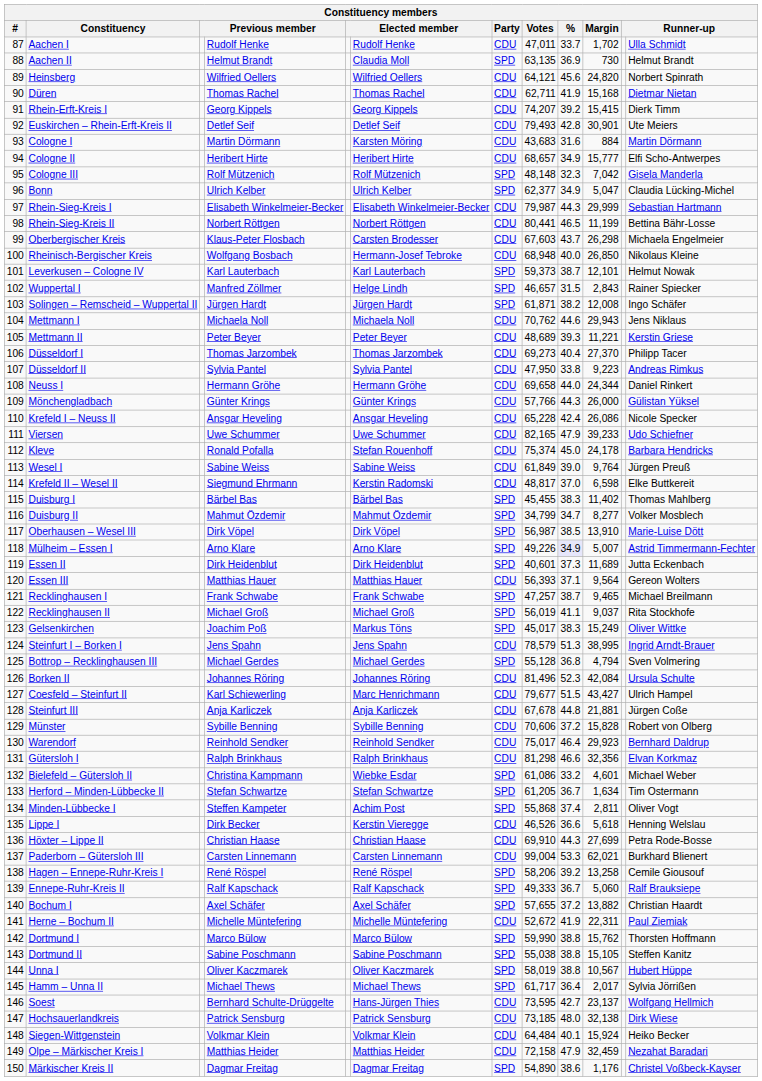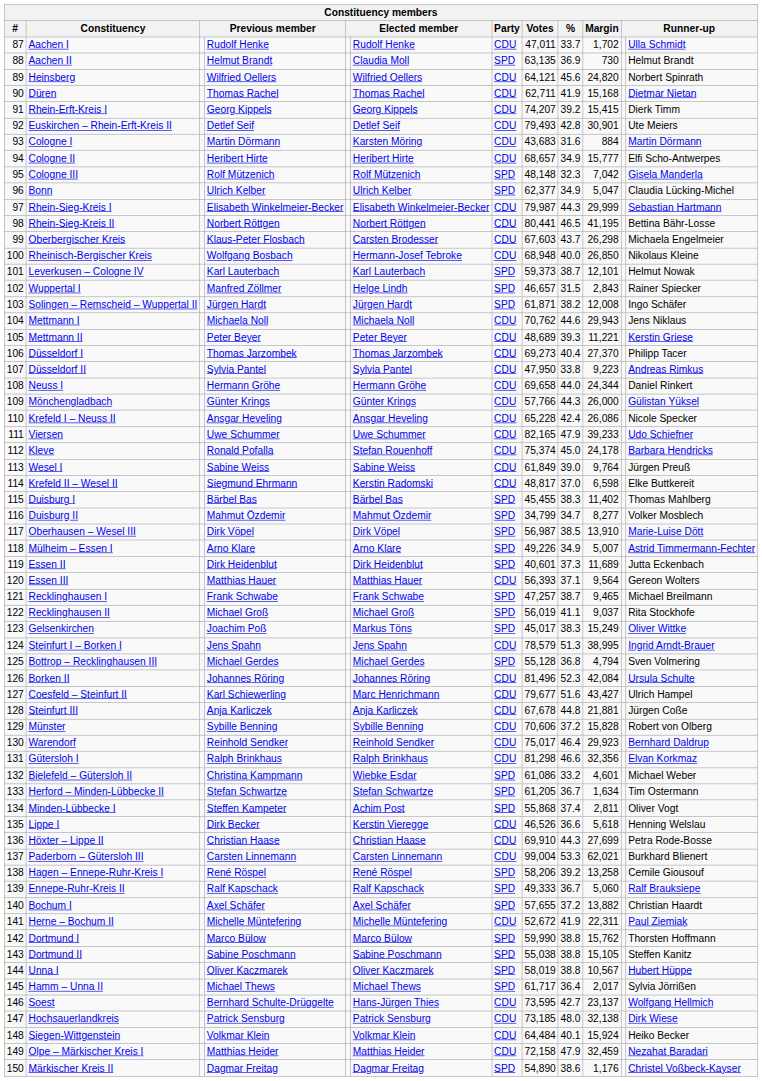Rhein-Sieg-Kreis II | Margin: 11,199 -> 41,195
Mülheim – Essen I | %: lavender background -> no background
Coesfeld – Steinfurt II | %: 51.5 -> 51.6
